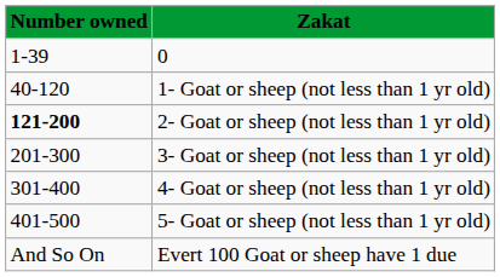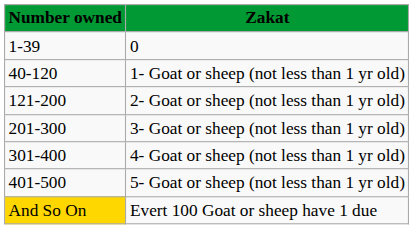2- Goat or sheep (not less than 1 yr old) | Number owned: bold -> normal
Evert 100 Goat or sheep have 1 due | Number owned: no background -> gold background
